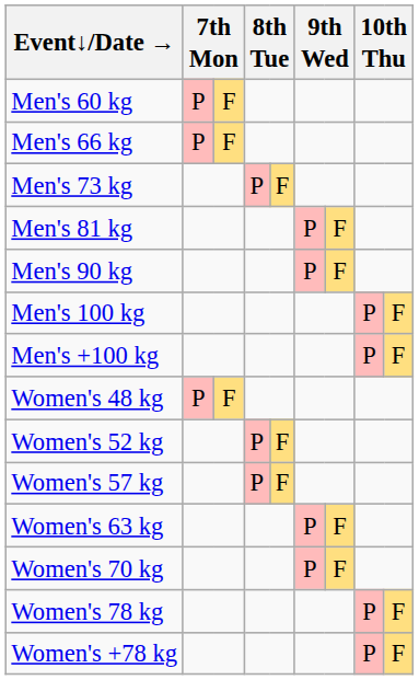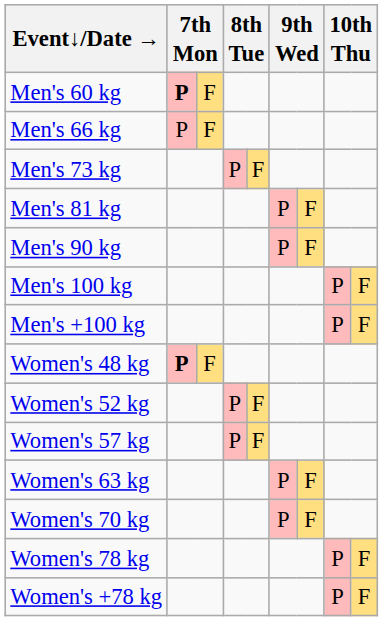Men's 60 kg | column 2: normal -> bold
Women's 48 kg | column 2: normal -> bold
